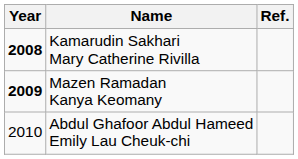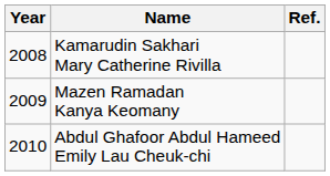Kamarudin Sakhari Mary Catherine Rivilla | Year: bold -> normal
Mazen Ramadan Kanya Keomany | Year: bold -> normal
